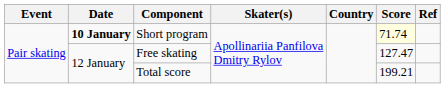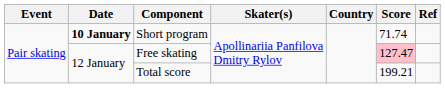Short program | Score: lightyellow background -> no background
Free skating | Score: no background -> pink background
